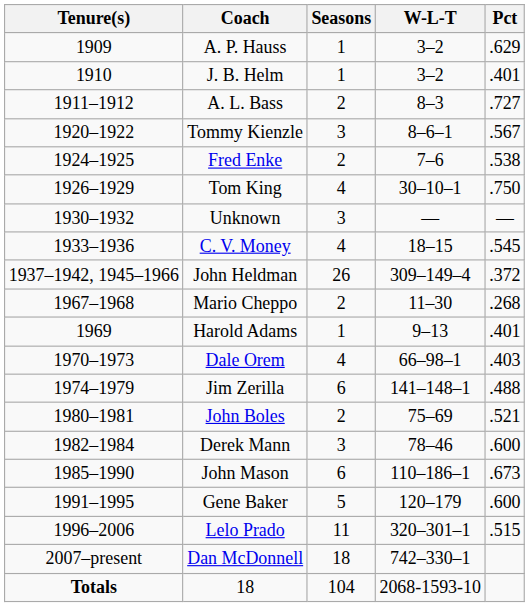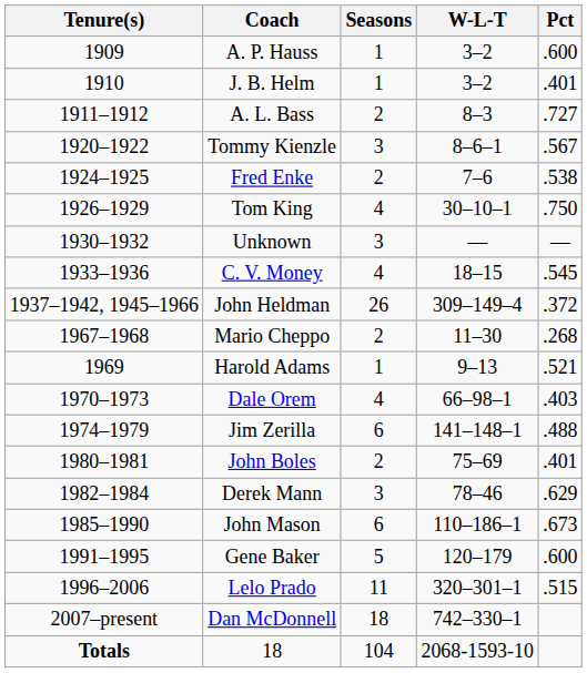A. P. Hauss | Pct: .629 -> .600
Harold Adams | Pct: .401 -> .521
John Boles | Pct: .521 -> .401
Derek Mann | Pct: .600 -> .629
